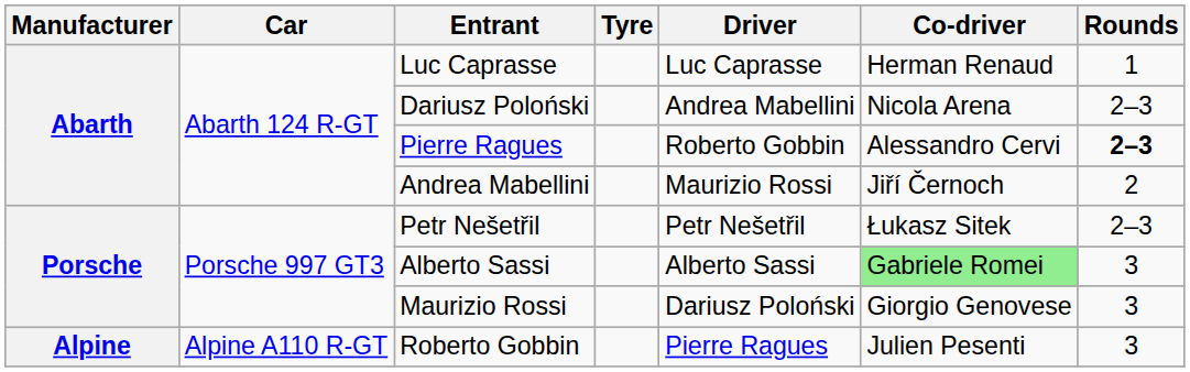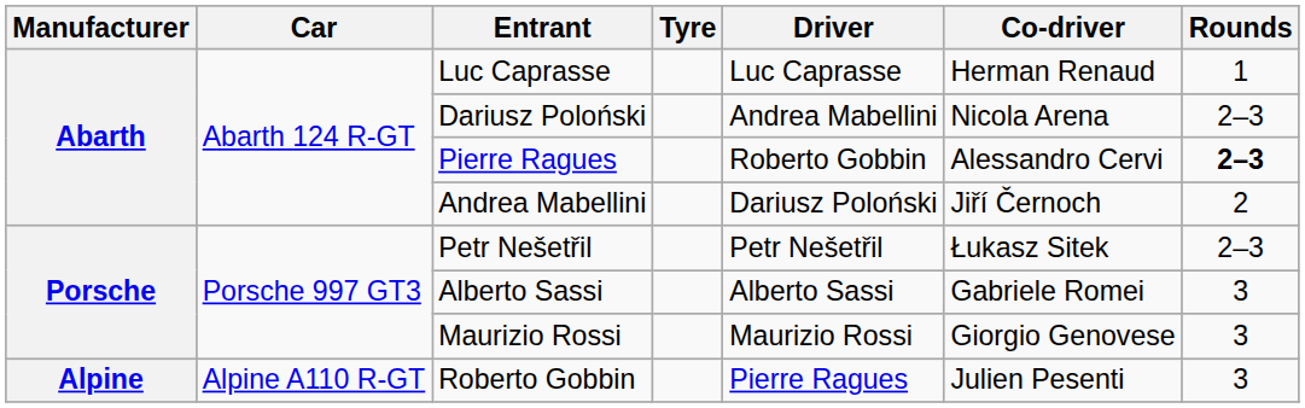row 5 | Driver: Maurizio Rossi -> Dariusz Poloński
row 7 | Co-driver: lightgreen background -> no background
row 8 | Driver: Dariusz Poloński -> Maurizio Rossi
